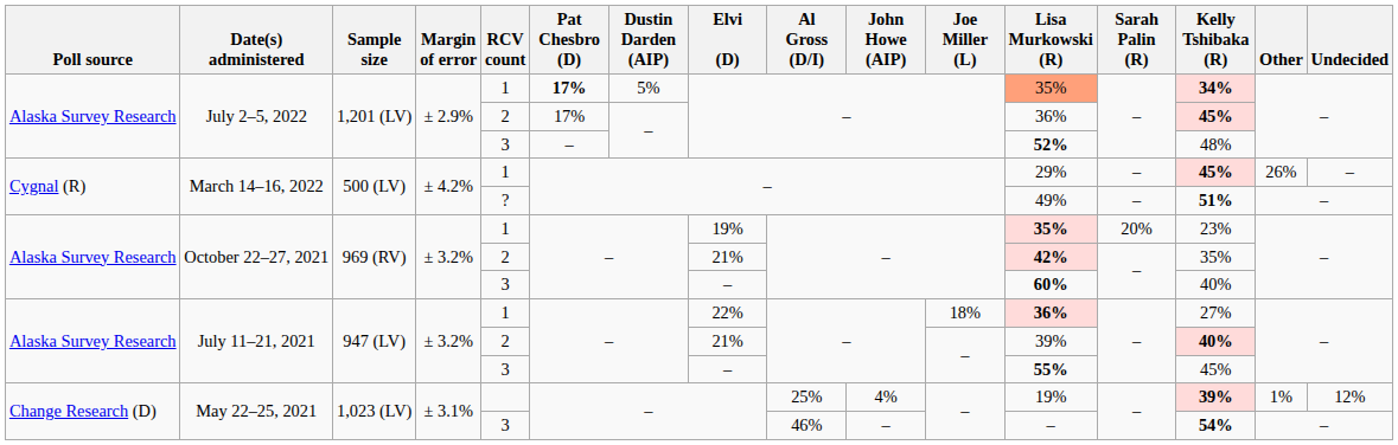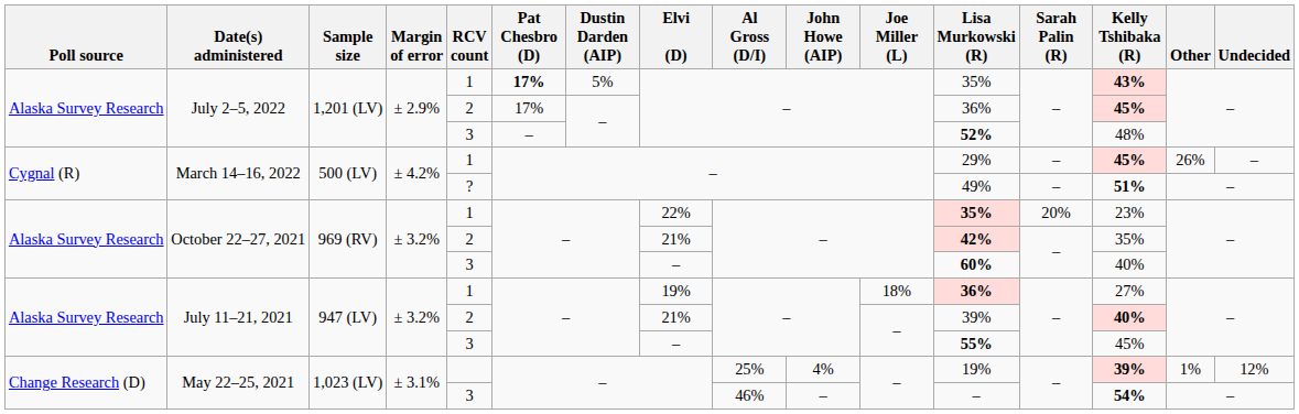row 2 | Lisa Murkowski (R): lightsalmon background -> no background
row 2 | Kelly Tshibaka (R): 34% -> 43%
row 7 | Elvi (D): 19% -> 22%
row 10 | Elvi (D): 22% -> 19%
